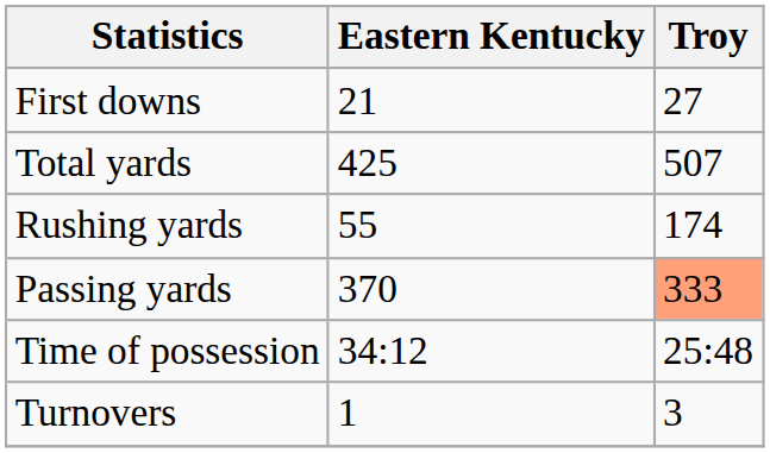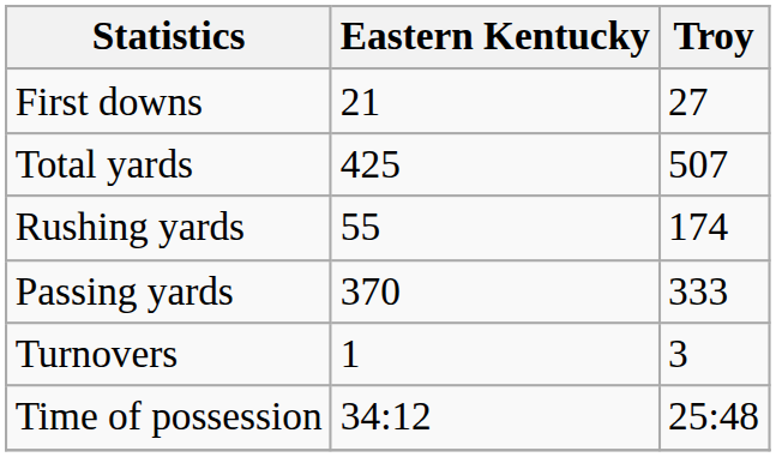Passing yards | Troy: lightsalmon background -> no background
rows swapped: Turnovers <-> Time of possession
